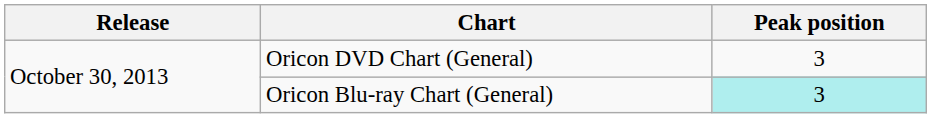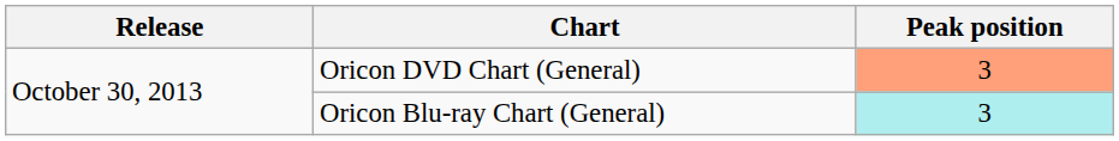Oricon DVD Chart (General) | Peak position: no background -> lightsalmon background
